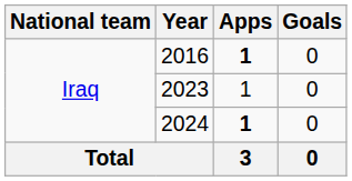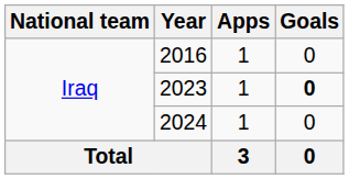2016 | Apps: bold -> normal
2023 | Goals: normal -> bold
2024 | Apps: bold -> normal
